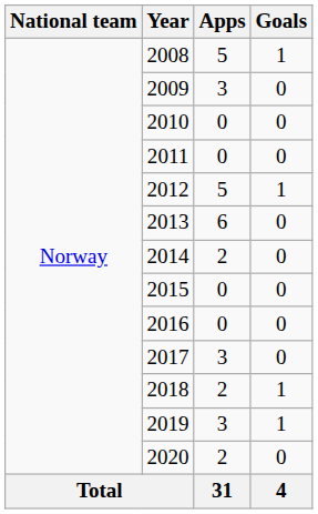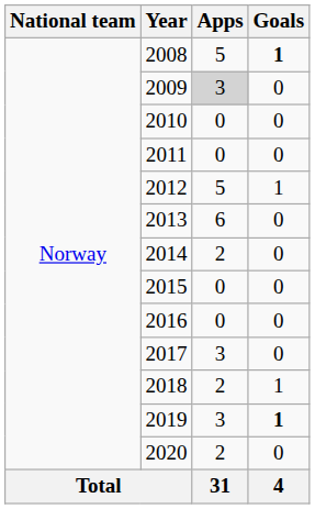2008 | Goals: normal -> bold
2009 | Apps: no background -> lightgrey background
2019 | Goals: normal -> bold
